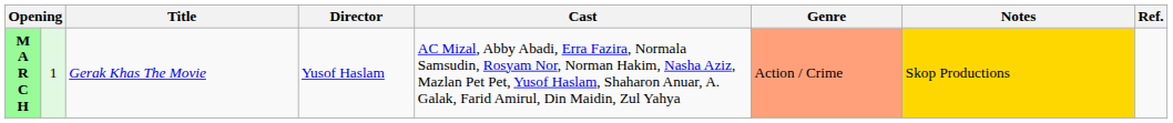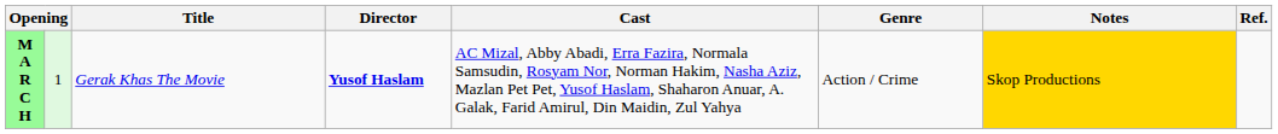M A R C H | Director: normal -> bold
M A R C H | Genre: lightsalmon background -> no background
